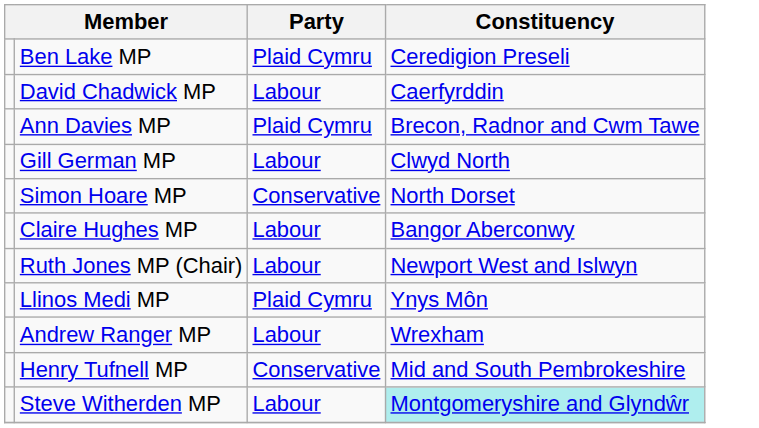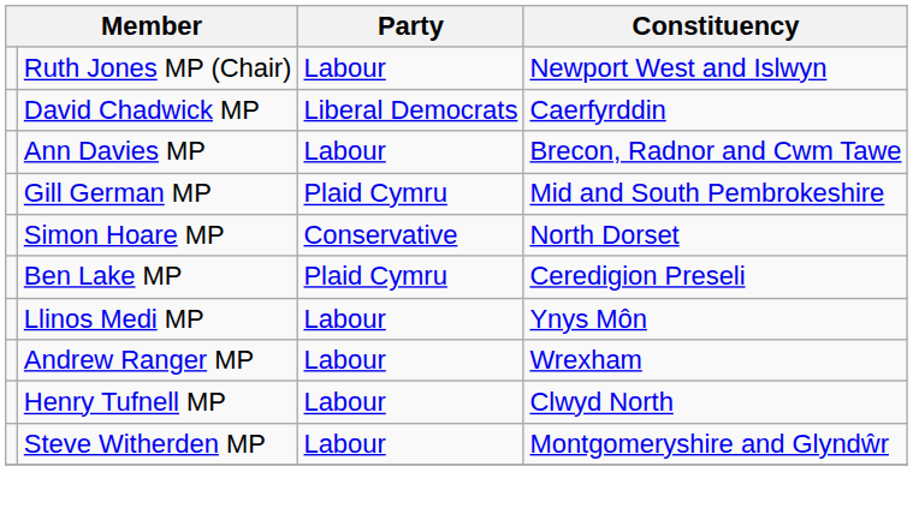rows swapped: Ruth Jones MP (Chair) <-> Ben Lake MP
David Chadwick MP | Party: Labour -> Liberal Democrats
Ann Davies MP | Party: Plaid Cymru -> Labour
Gill German MP | Party: Labour -> Plaid Cymru
Gill German MP | Constituency: Clwyd North -> Mid and South Pembrokeshire
- row: Claire Hughes MP | Labour | Bangor Aberconwy
Llinos Medi MP | Party: Plaid Cymru -> Labour
Henry Tufnell MP | Party: Conservative -> Labour
Henry Tufnell MP | Constituency: Mid and South Pembrokeshire -> Clwyd North
Steve Witherden MP | Constituency: paleturquoise background -> no background
